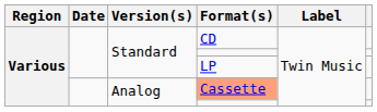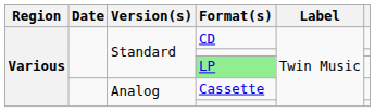LP | Format(s): no background -> lightgreen background
Cassette | Format(s): lightsalmon background -> no background
